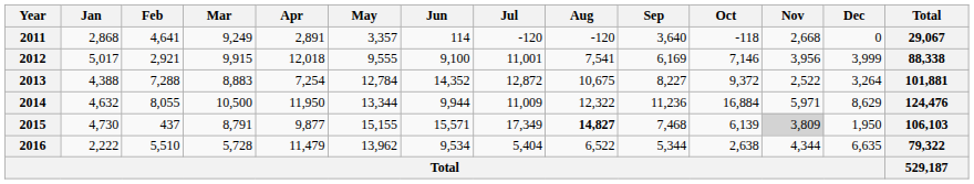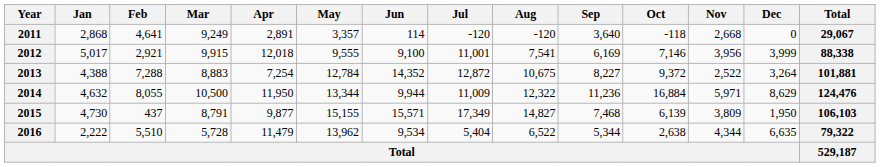2015 | Aug: bold -> normal
2015 | Nov: lightgrey background -> no background
